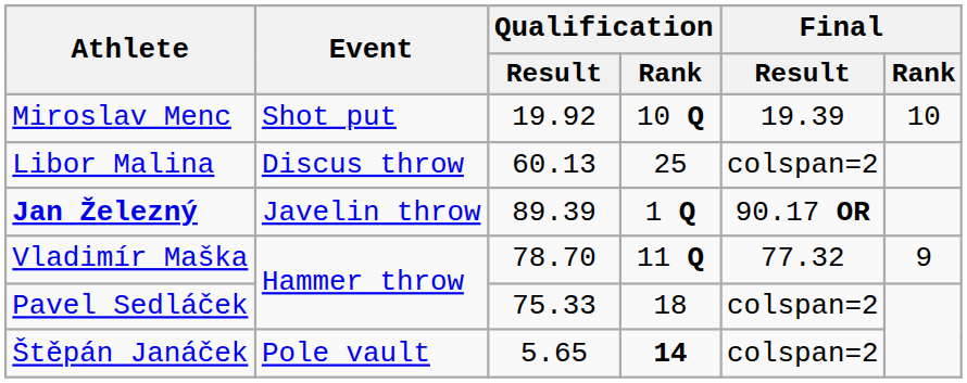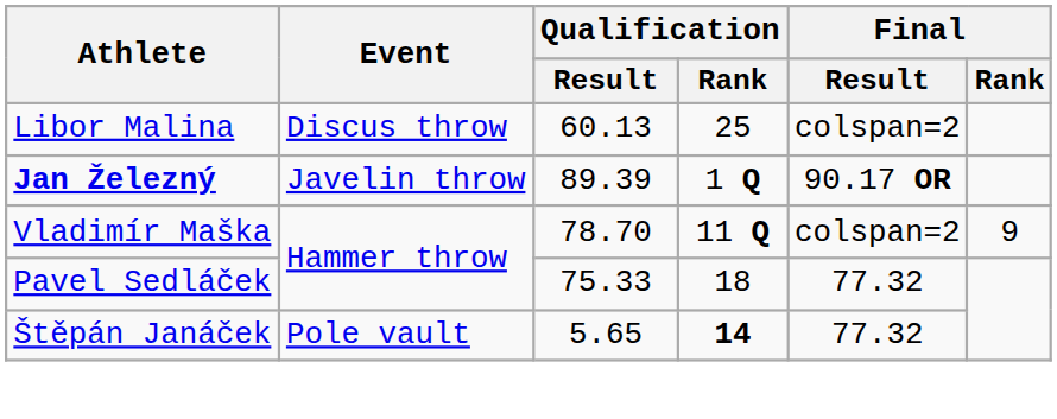- row: Miroslav Menc | Shot put | 19.92 | 10 Q | 19.39 | 10
Vladimír Maška | Final / Result: 77.32 -> colspan=2
Pavel Sedláček | Final / Result: colspan=2 -> 77.32
Štěpán Janáček | Final / Result: colspan=2 -> 77.32
